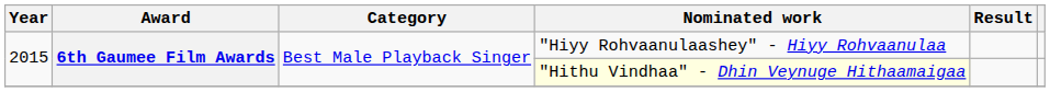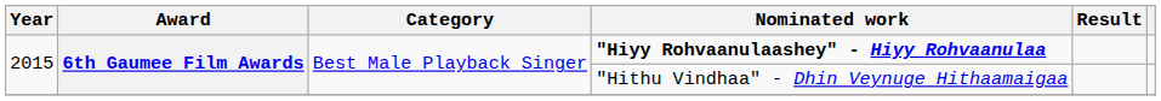"Hiyy Rohvaanulaashey" - Hiyy Rohvaanulaa | Nominated work: normal -> bold
"Hithu Vindhaa" - Dhin Veynuge Hithaamaigaa | Nominated work: lightyellow background -> no background
